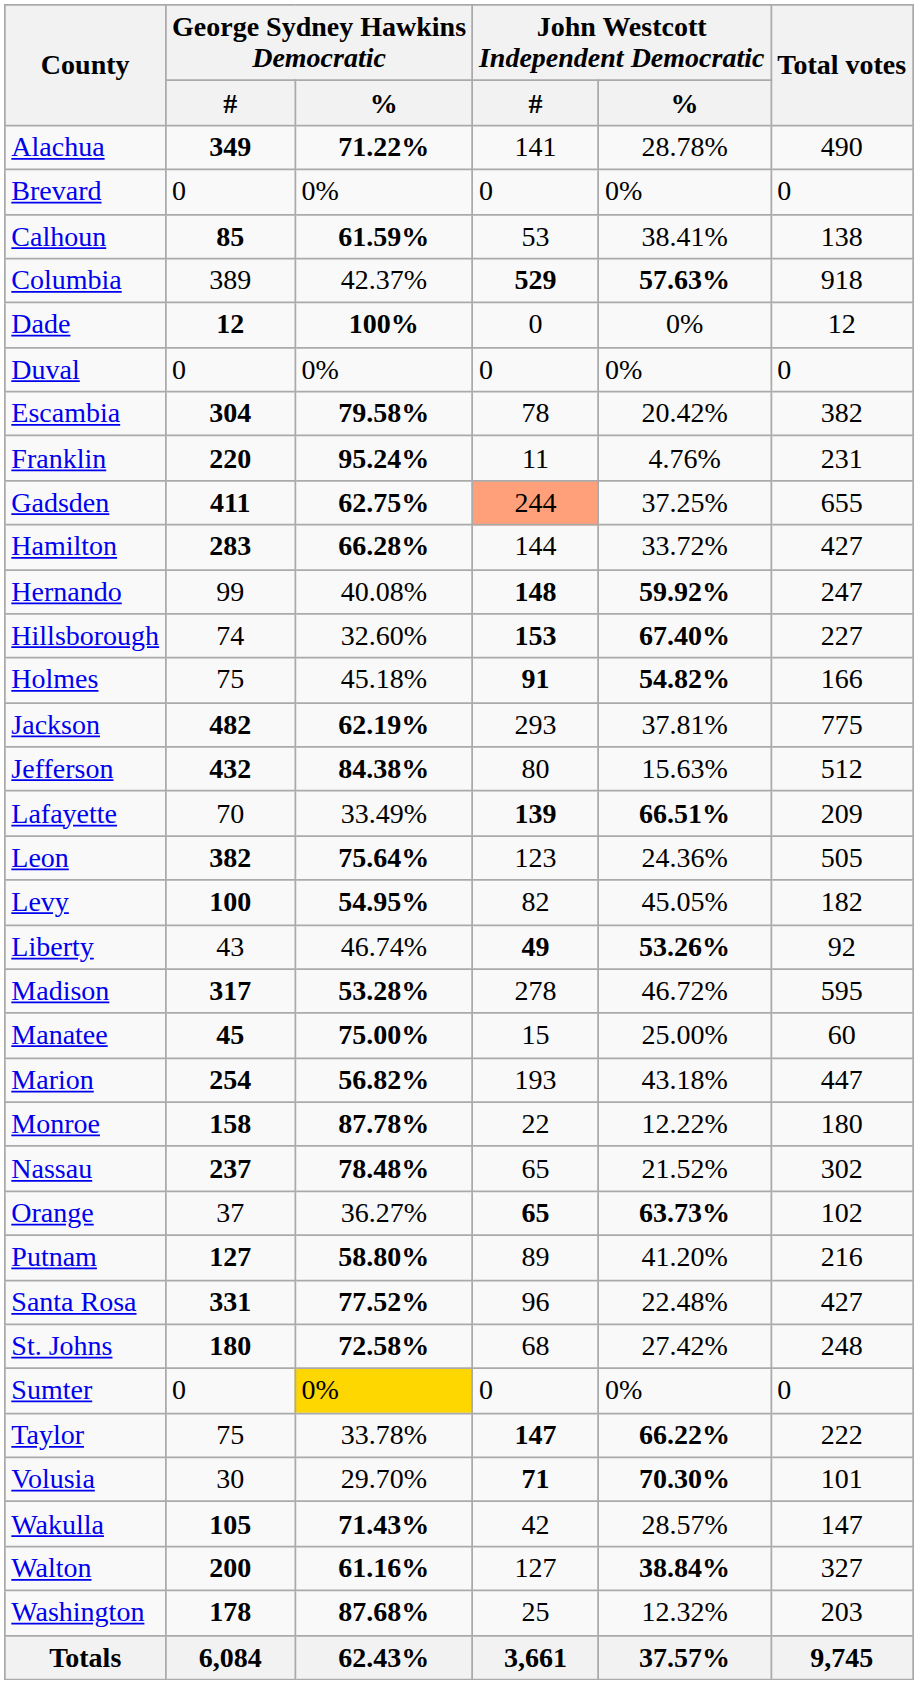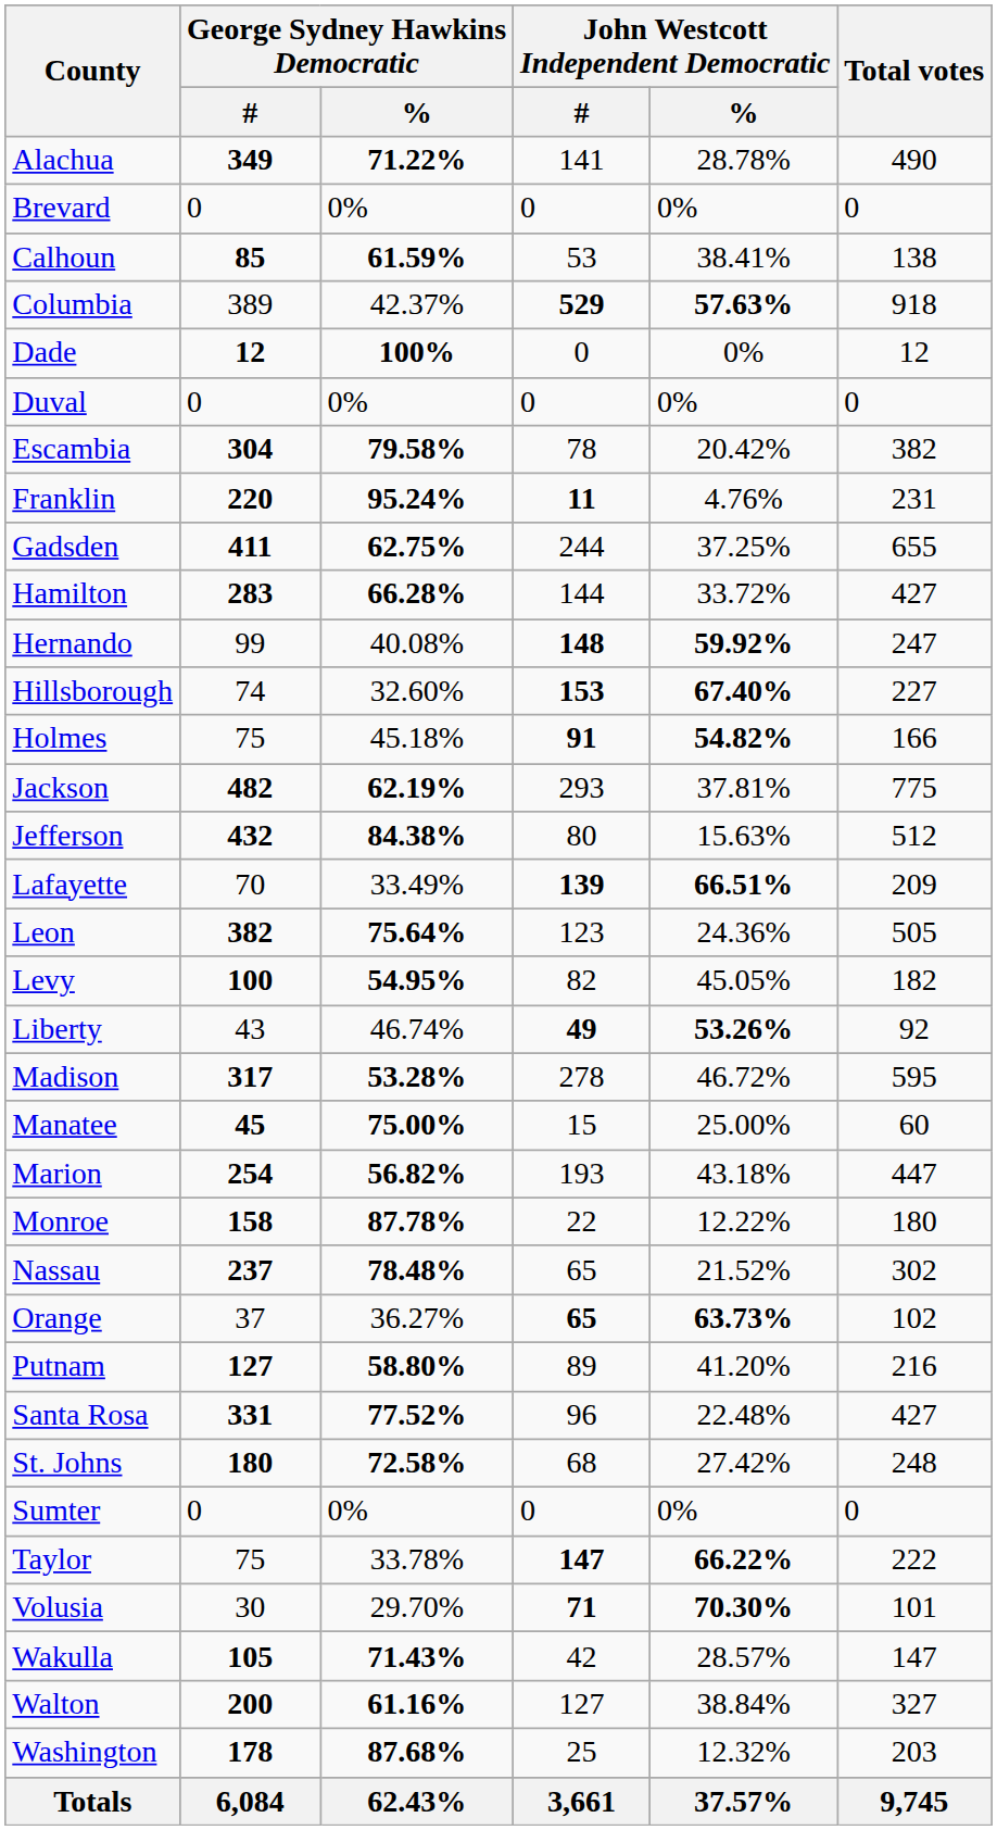Franklin | John Westcott Independent Democratic / #: normal -> bold
Gadsden | John Westcott Independent Democratic / #: lightsalmon background -> no background
Sumter | George Sydney Hawkins Democratic / %: gold background -> no background
Walton | John Westcott Independent Democratic / %: bold -> normal
